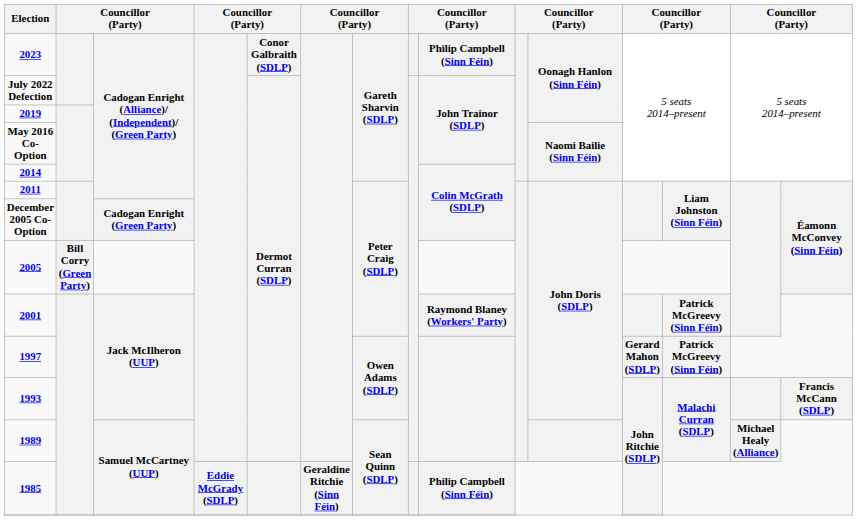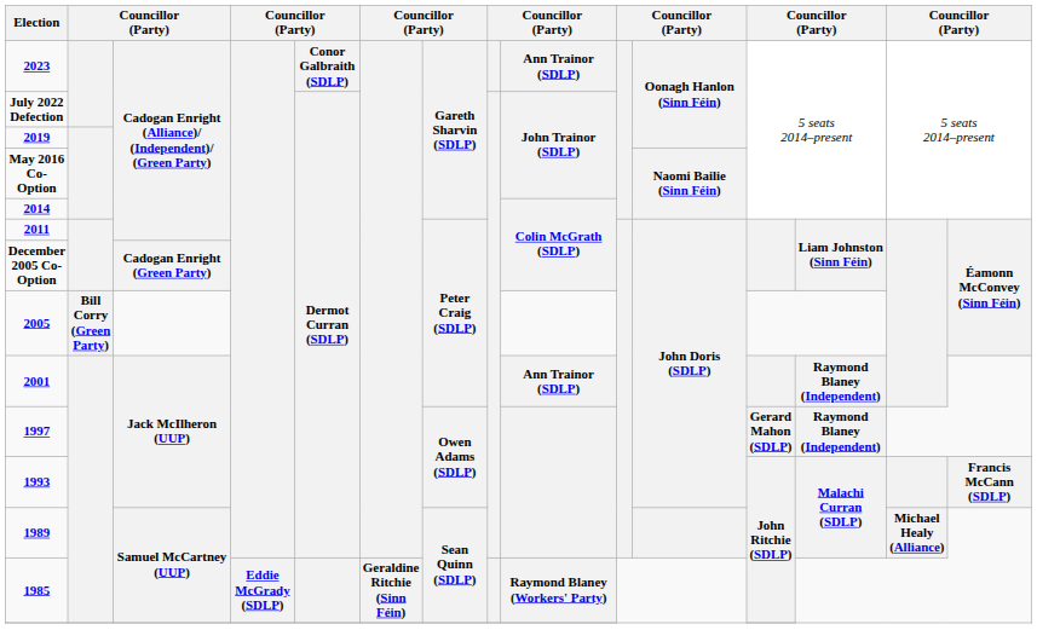2023 | column 9: Philip Campbell (Sinn Féin) -> Ann Trainor (SDLP)
2001 | column 9: Raymond Blaney (Workers' Party) -> Ann Trainor (SDLP)
2001 | column 13: Patrick McGreevy (Sinn Féin) -> Raymond Blaney (Independent)
1997 | column 13: Patrick McGreevy (Sinn Féin) -> Raymond Blaney (Independent)
1985 | column 9: Philip Campbell (Sinn Féin) -> Raymond Blaney (Workers' Party)
